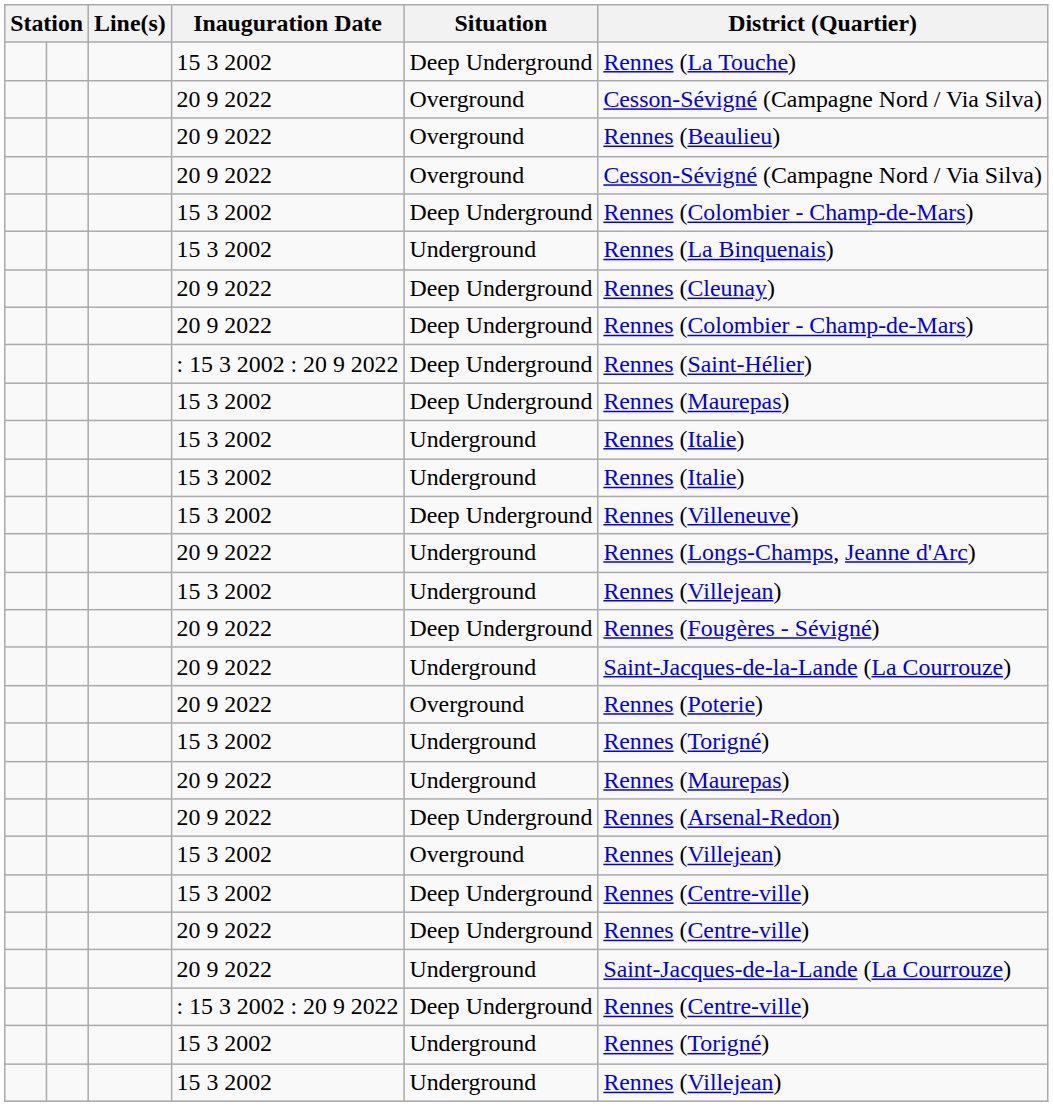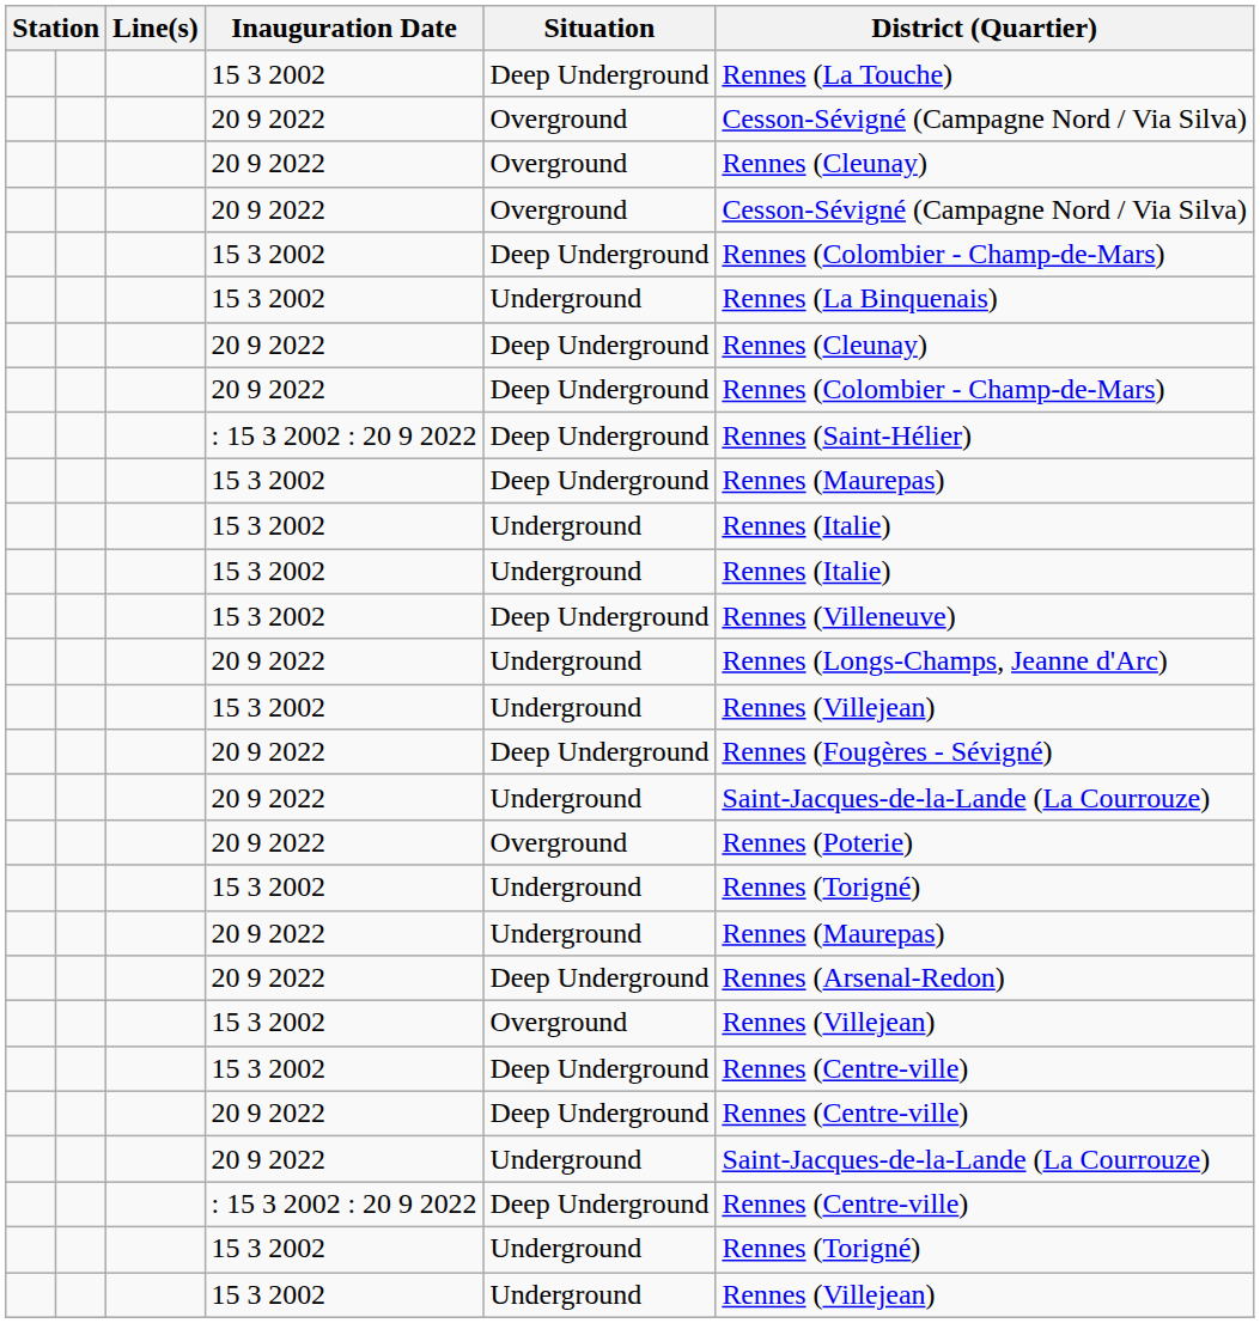row 4 | District (Quartier): Rennes (Beaulieu) -> Rennes (Cleunay)
